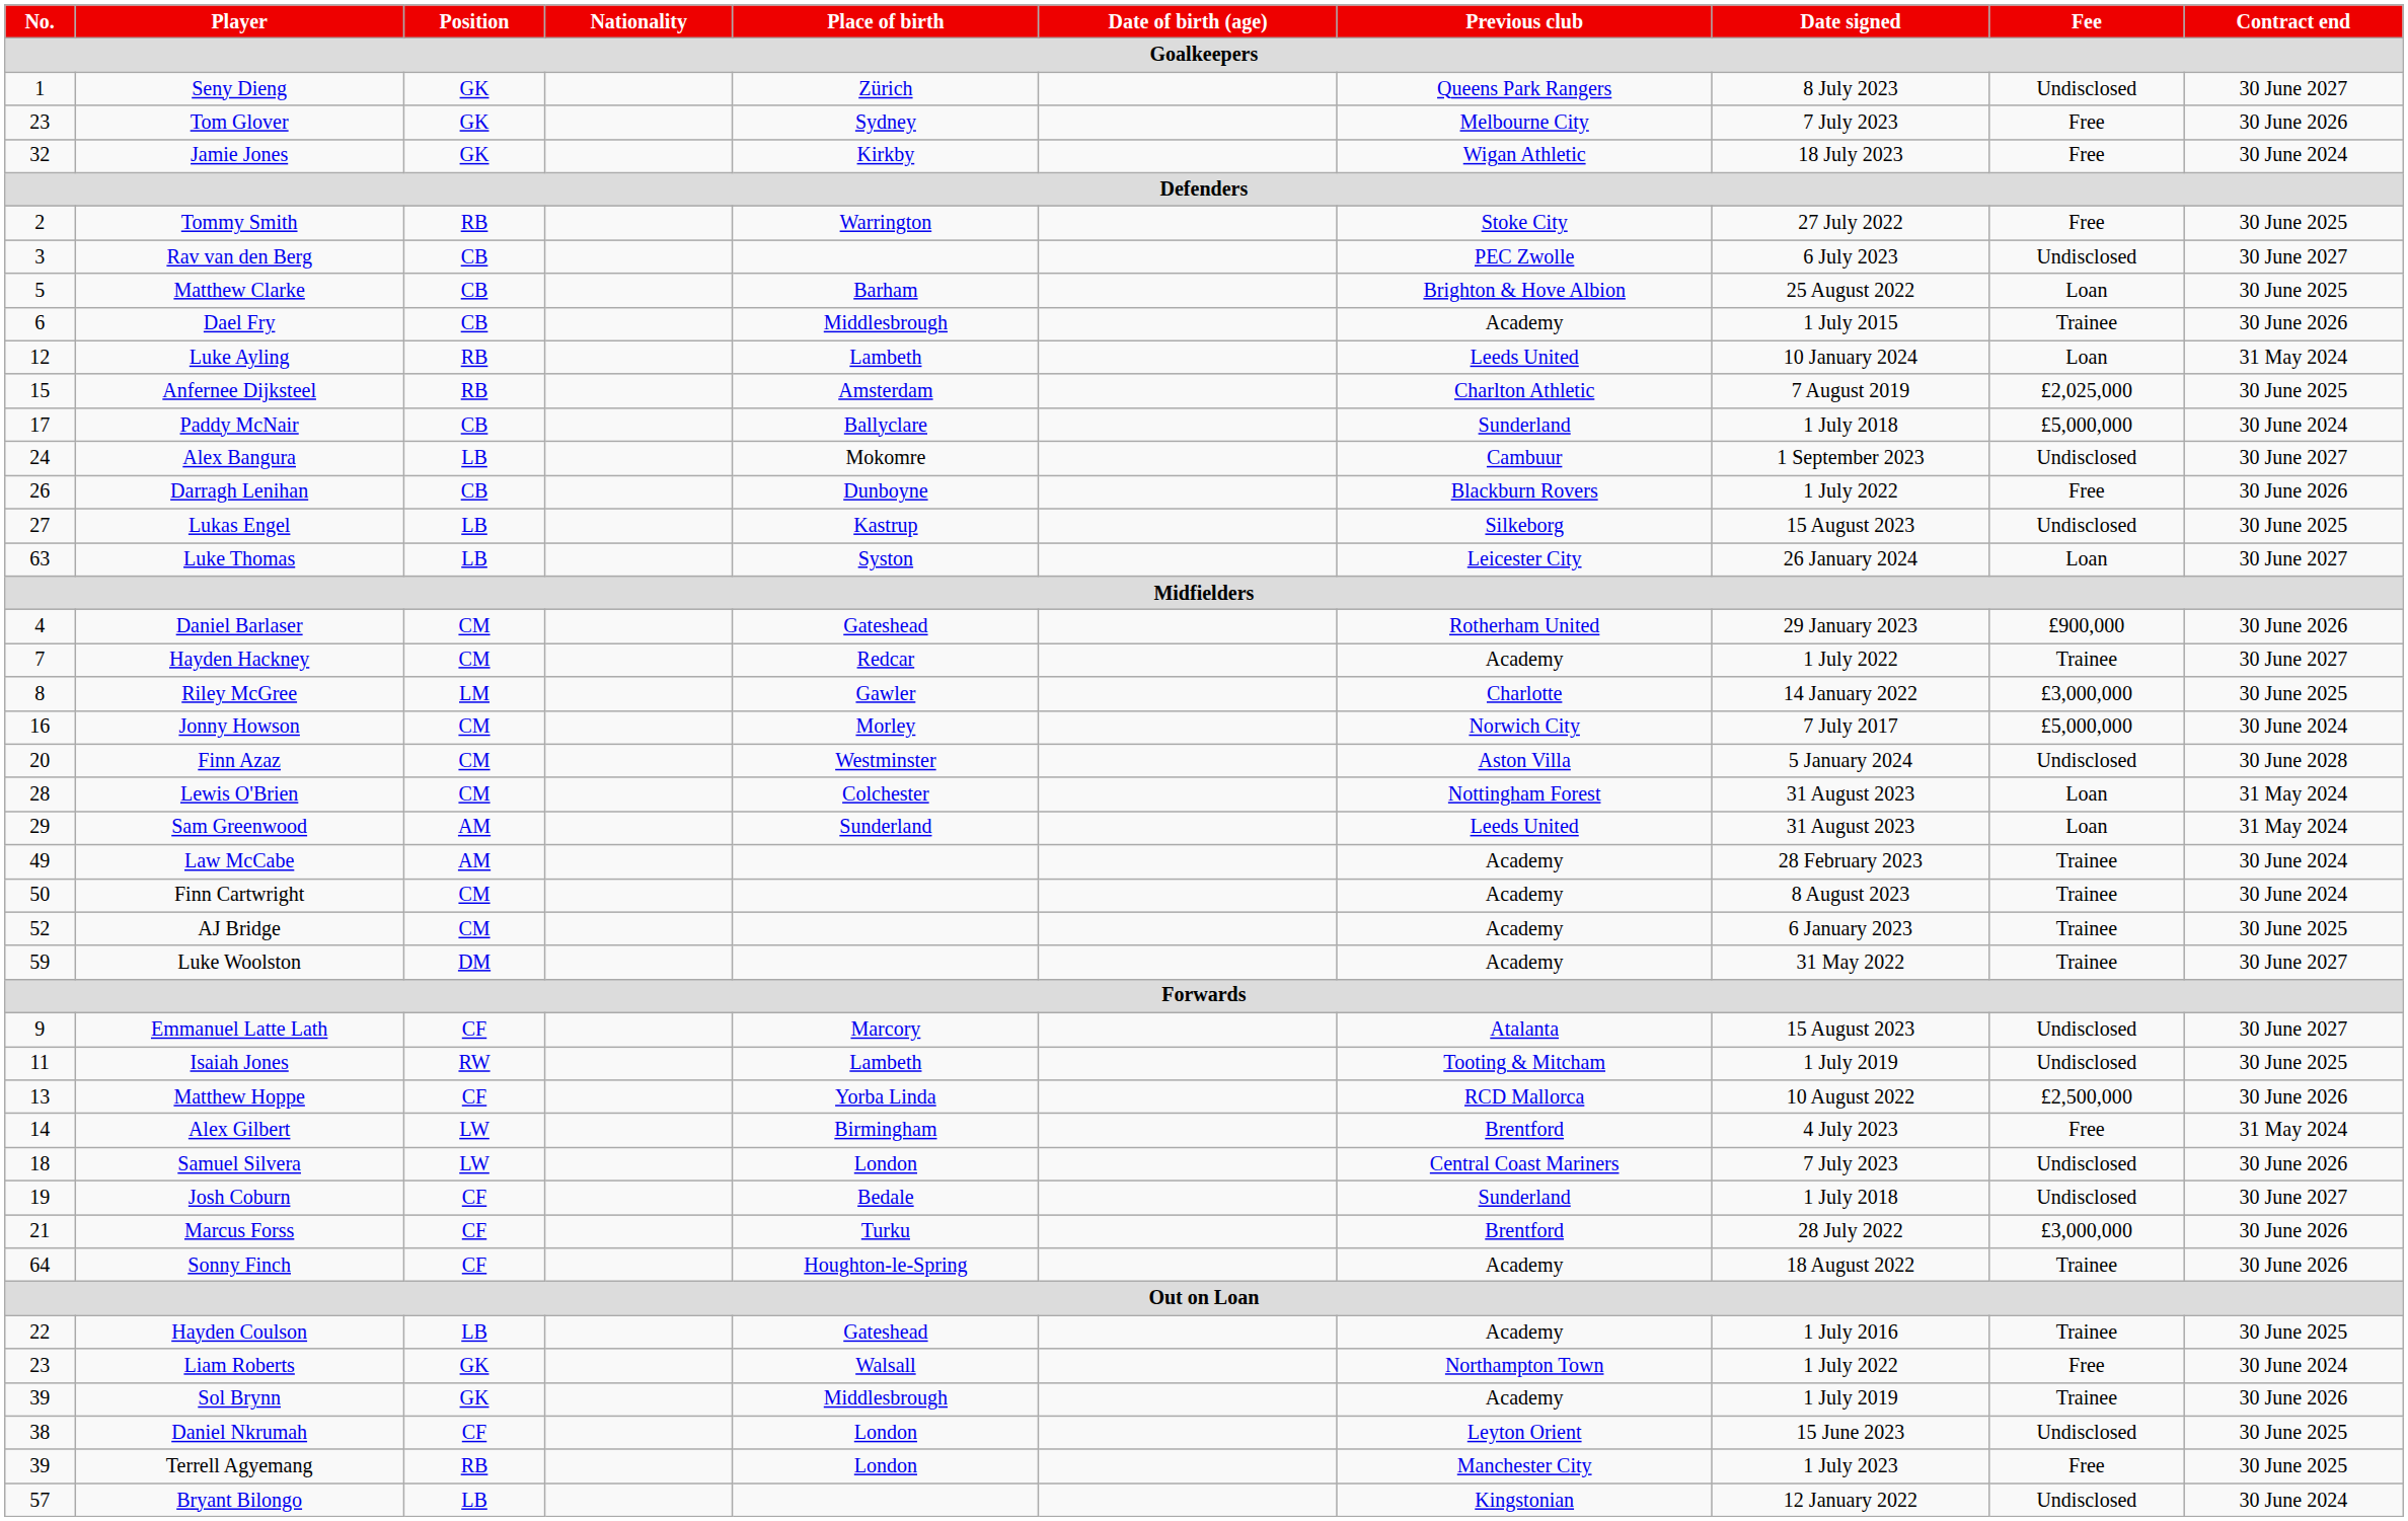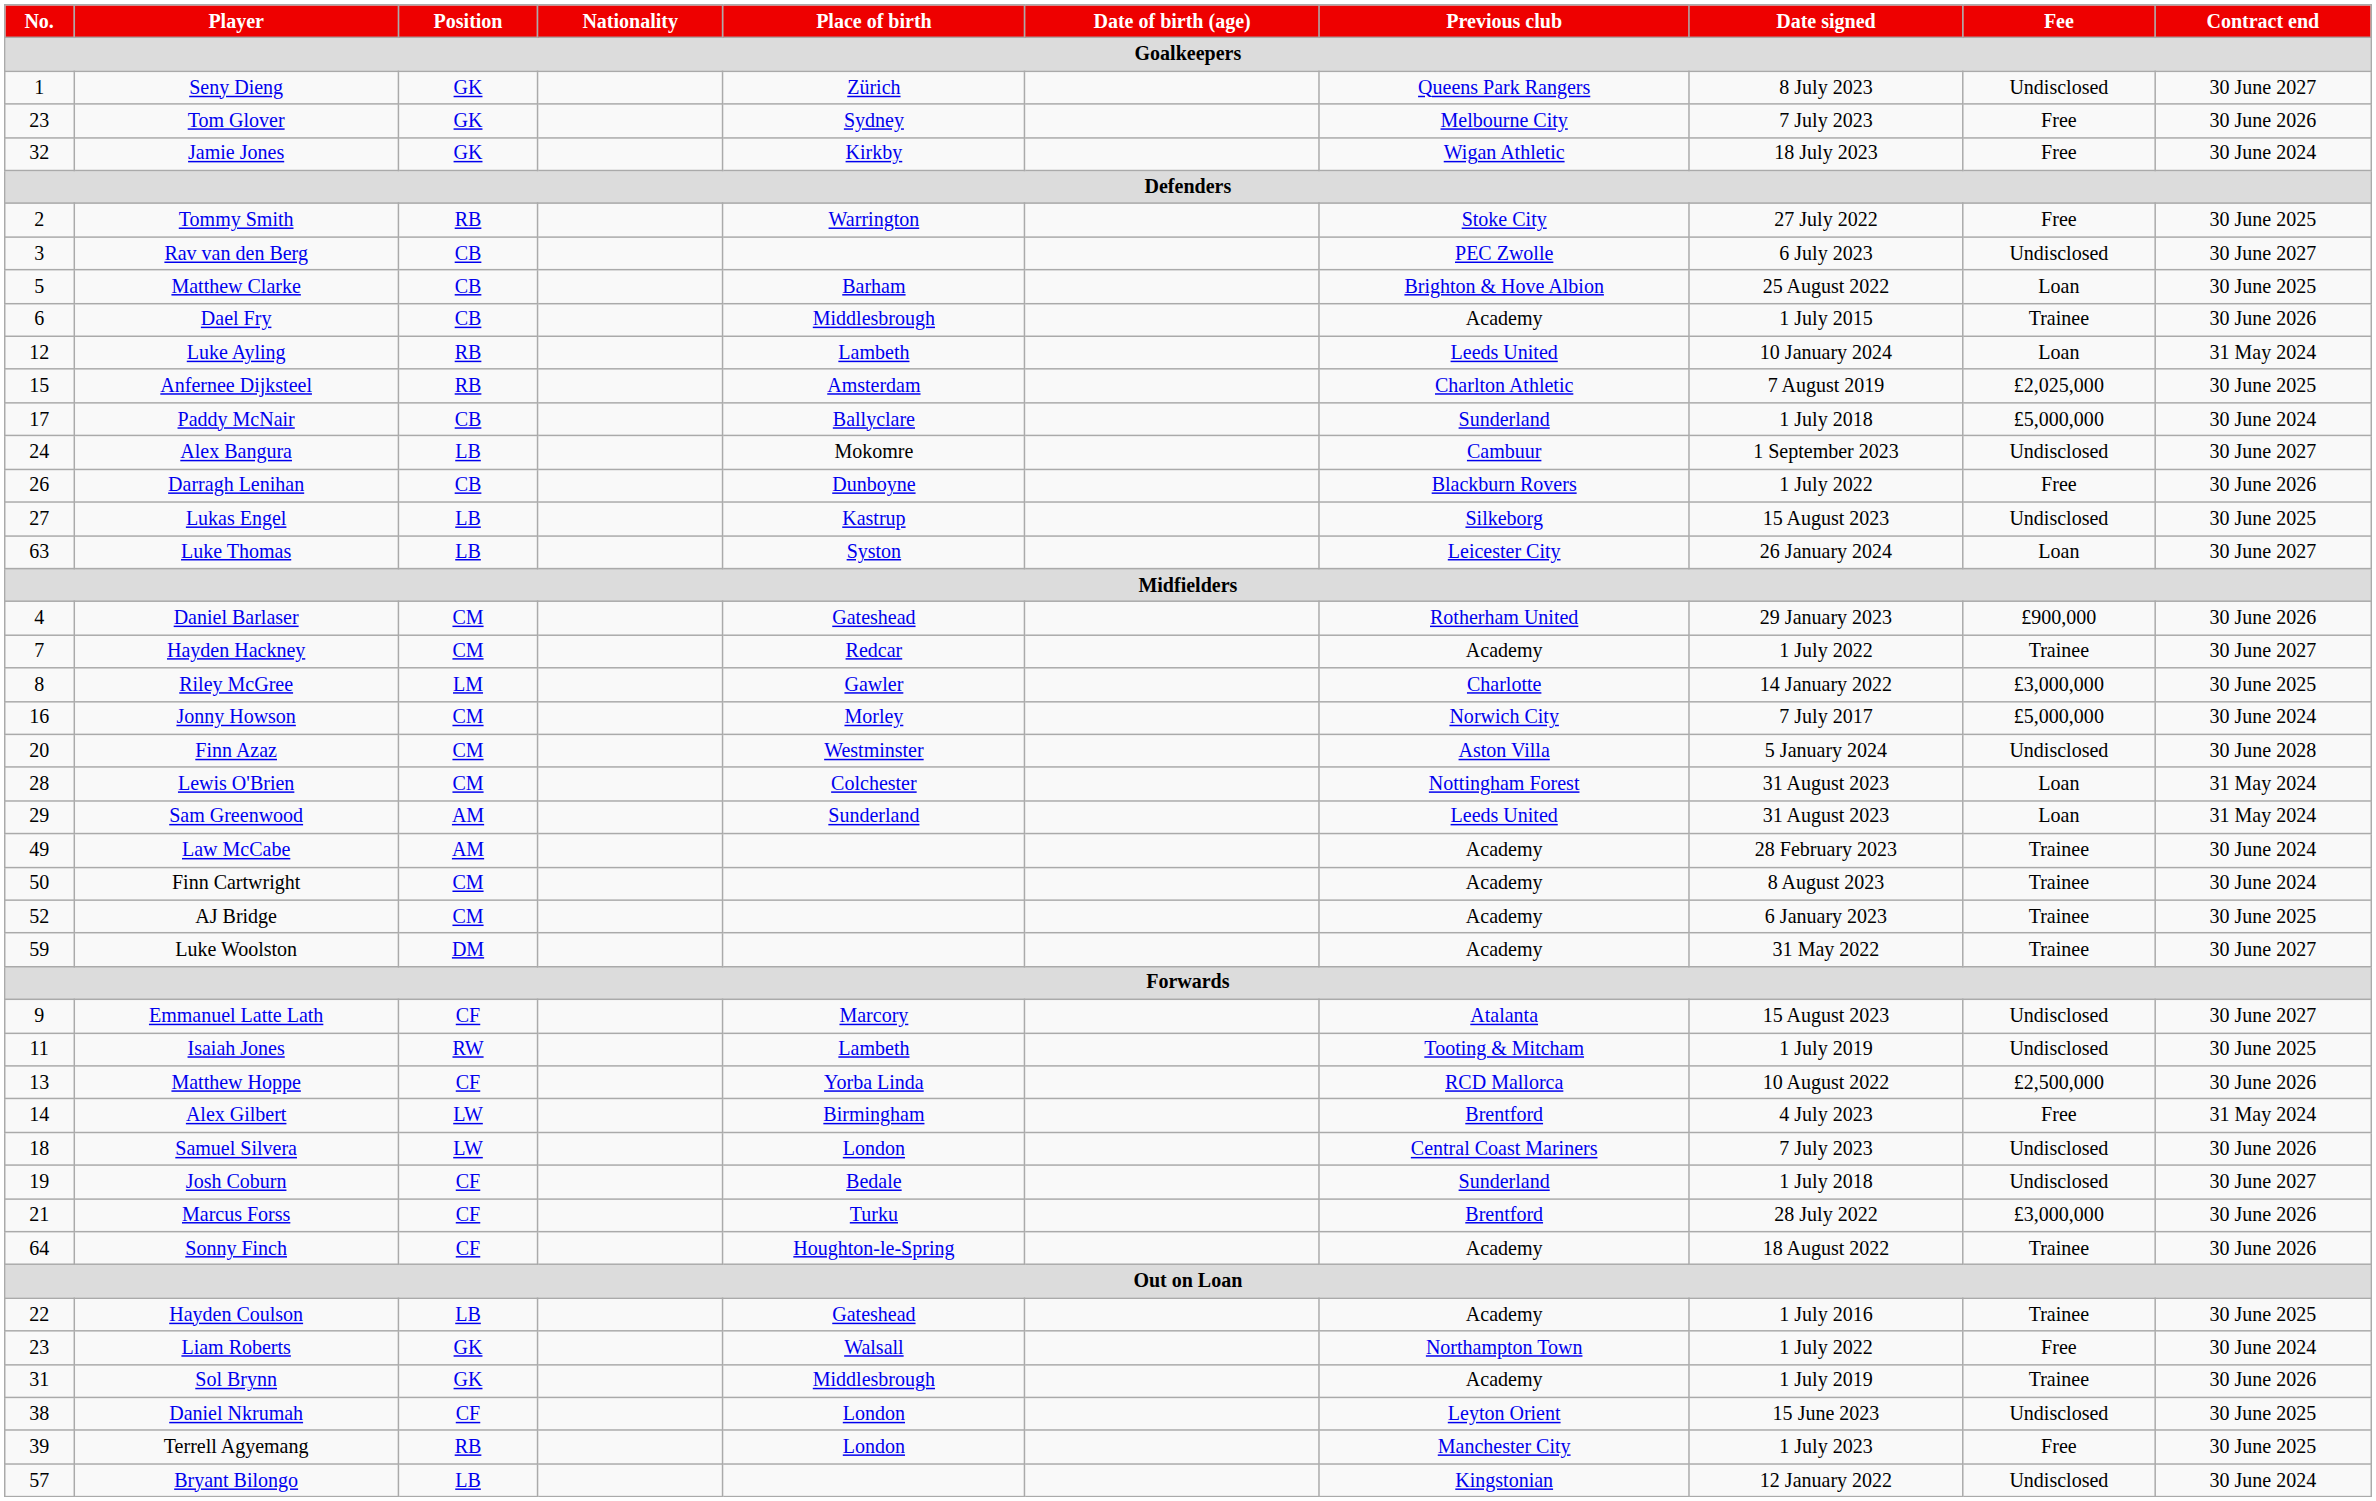Sol Brynn | No.: 39 -> 31
